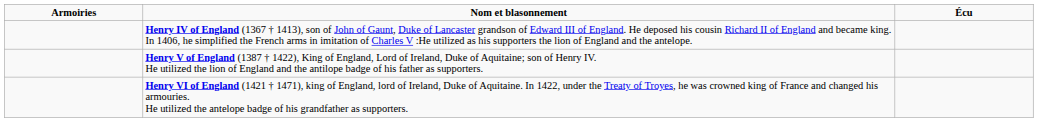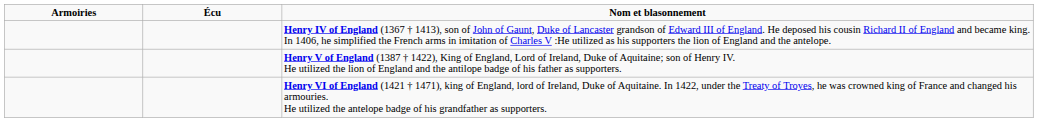columns swapped: Écu <-> Nom et blasonnement
